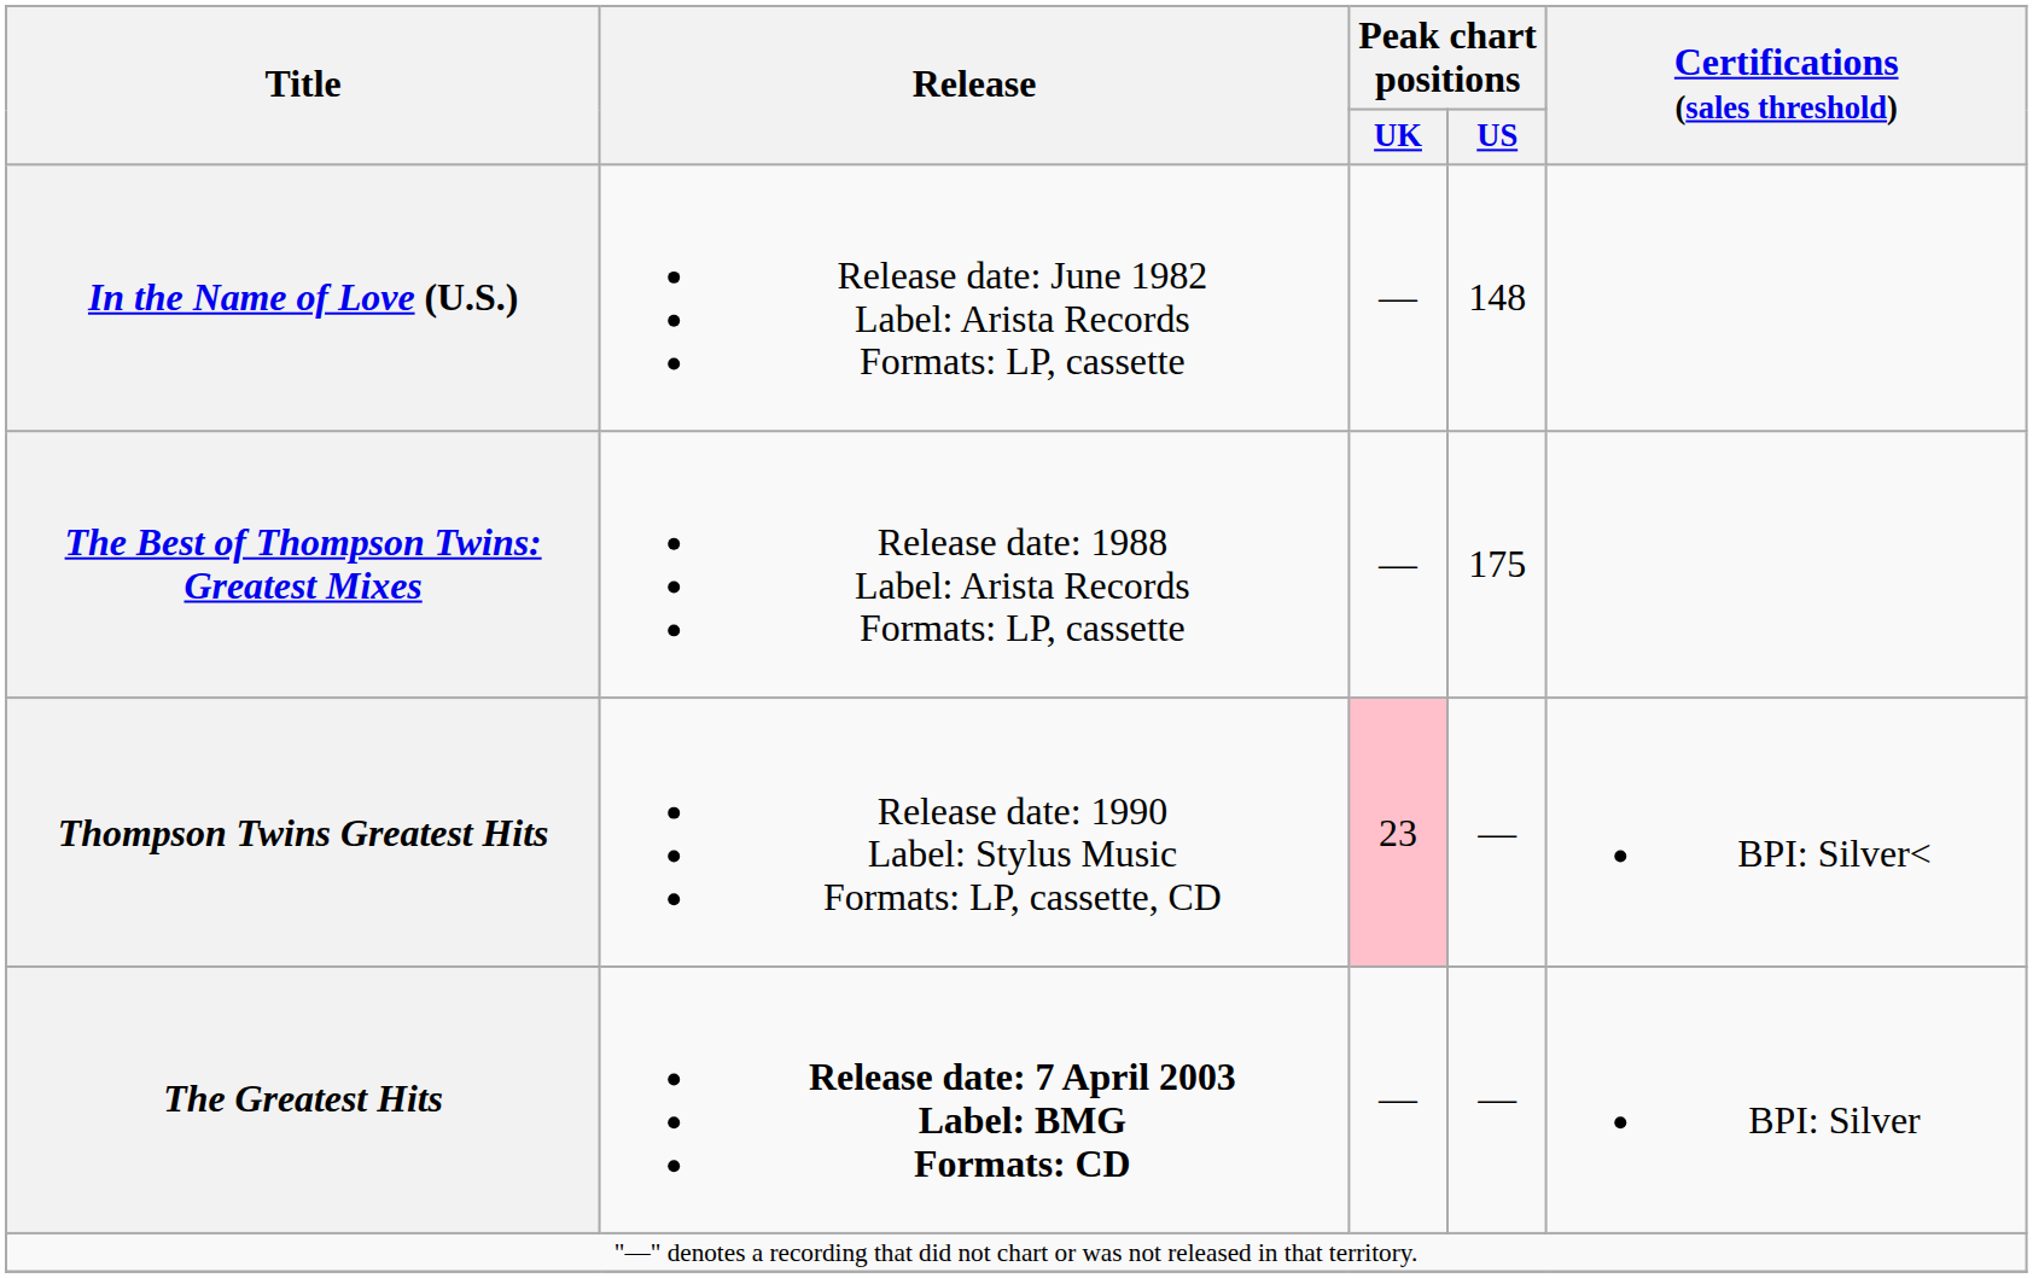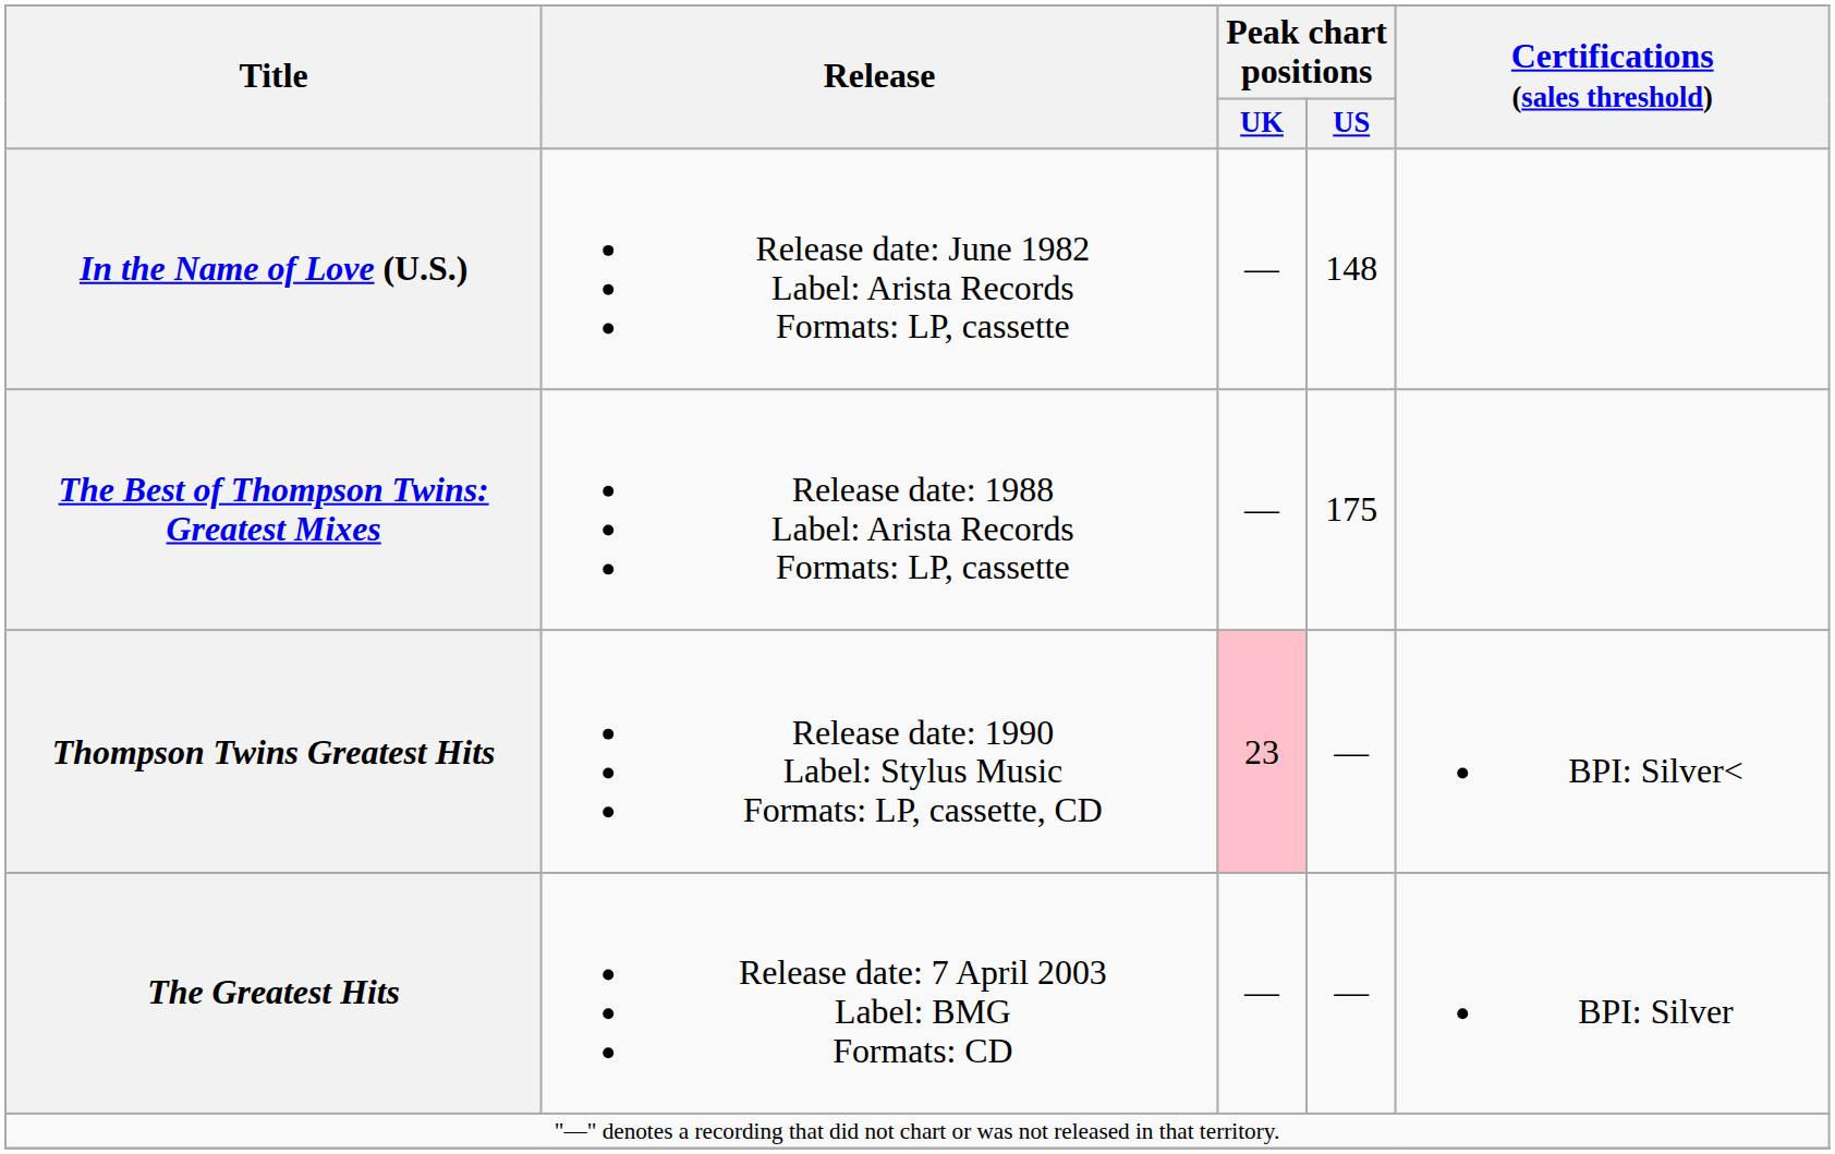The Greatest Hits | Release: bold -> normal
